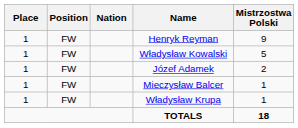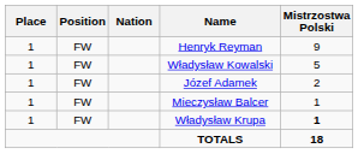Władysław Krupa | Mistrzostwa Polski: normal -> bold
